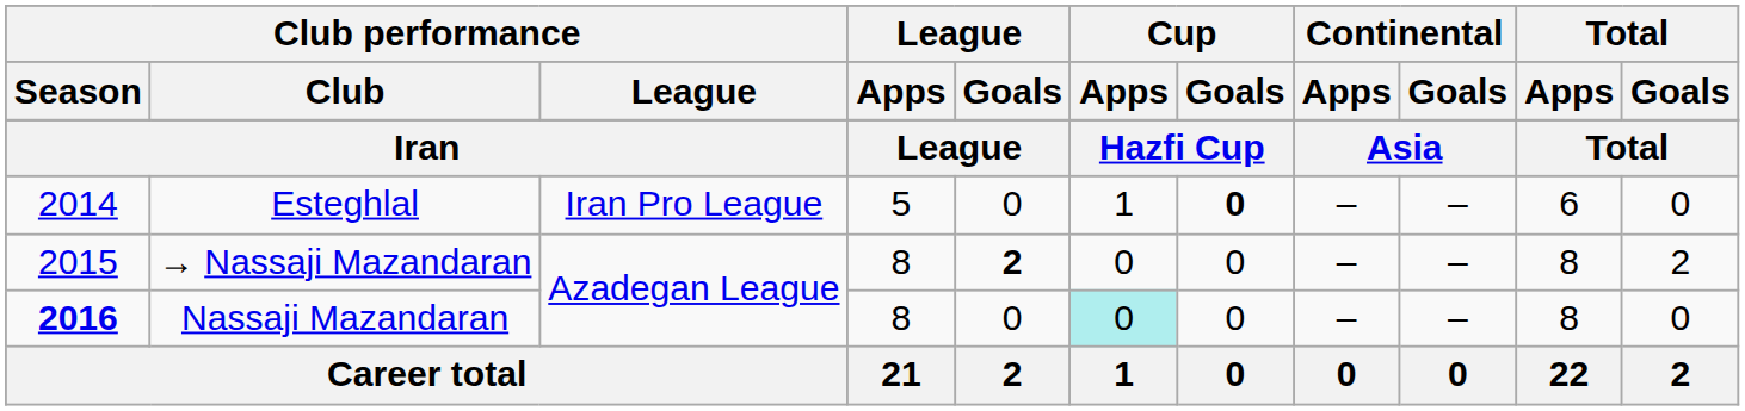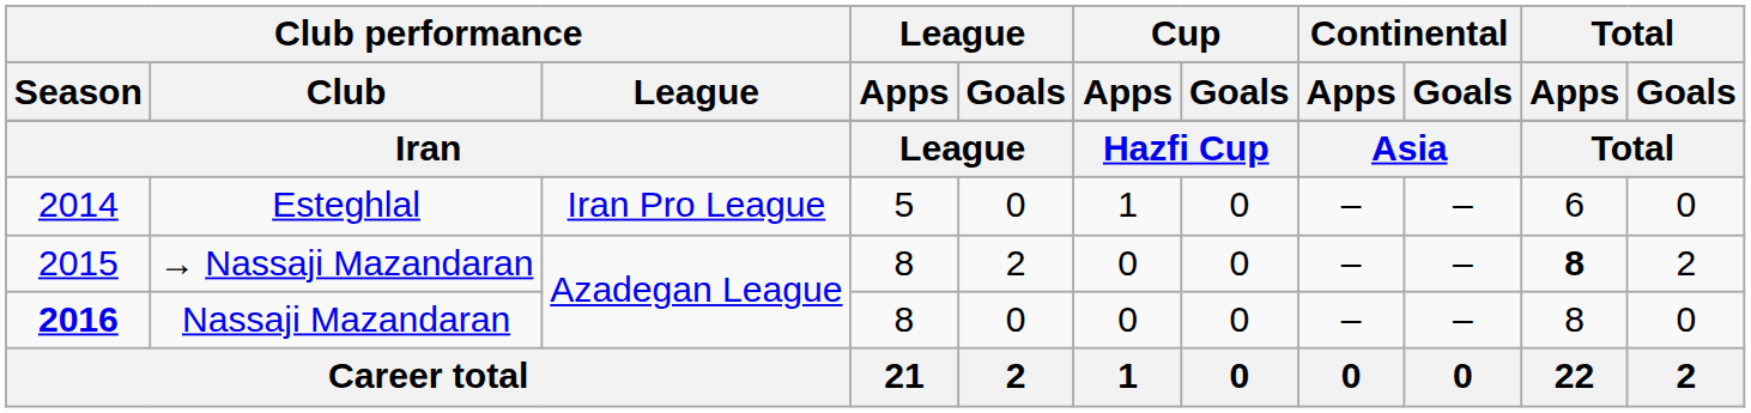Esteghlal | Cup / Goals: bold -> normal
→ Nassaji Mazandaran | League / Goals: bold -> normal
→ Nassaji Mazandaran | Total / Apps: normal -> bold
Nassaji Mazandaran | Cup / Apps: paleturquoise background -> no background
